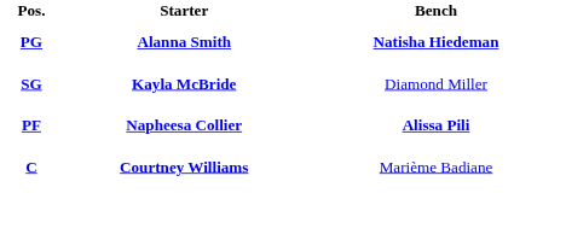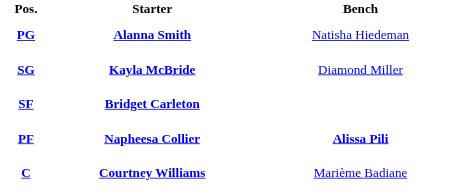PG | Bench: bold -> normal
+ row: SF | Bridget Carleton
